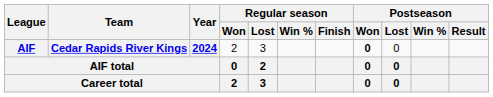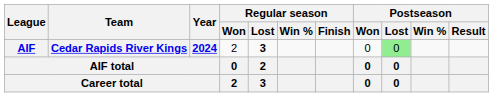AIF | Regular season / Lost: normal -> bold
AIF | Postseason / Won: bold -> normal
AIF | Postseason / Lost: no background -> lightgreen background
